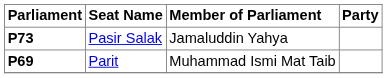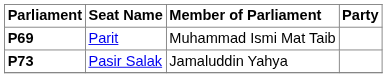rows swapped: P69 <-> P73
